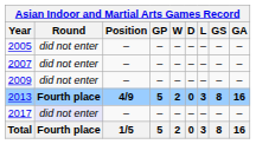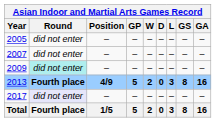2009 | Round: no background -> paleturquoise background
